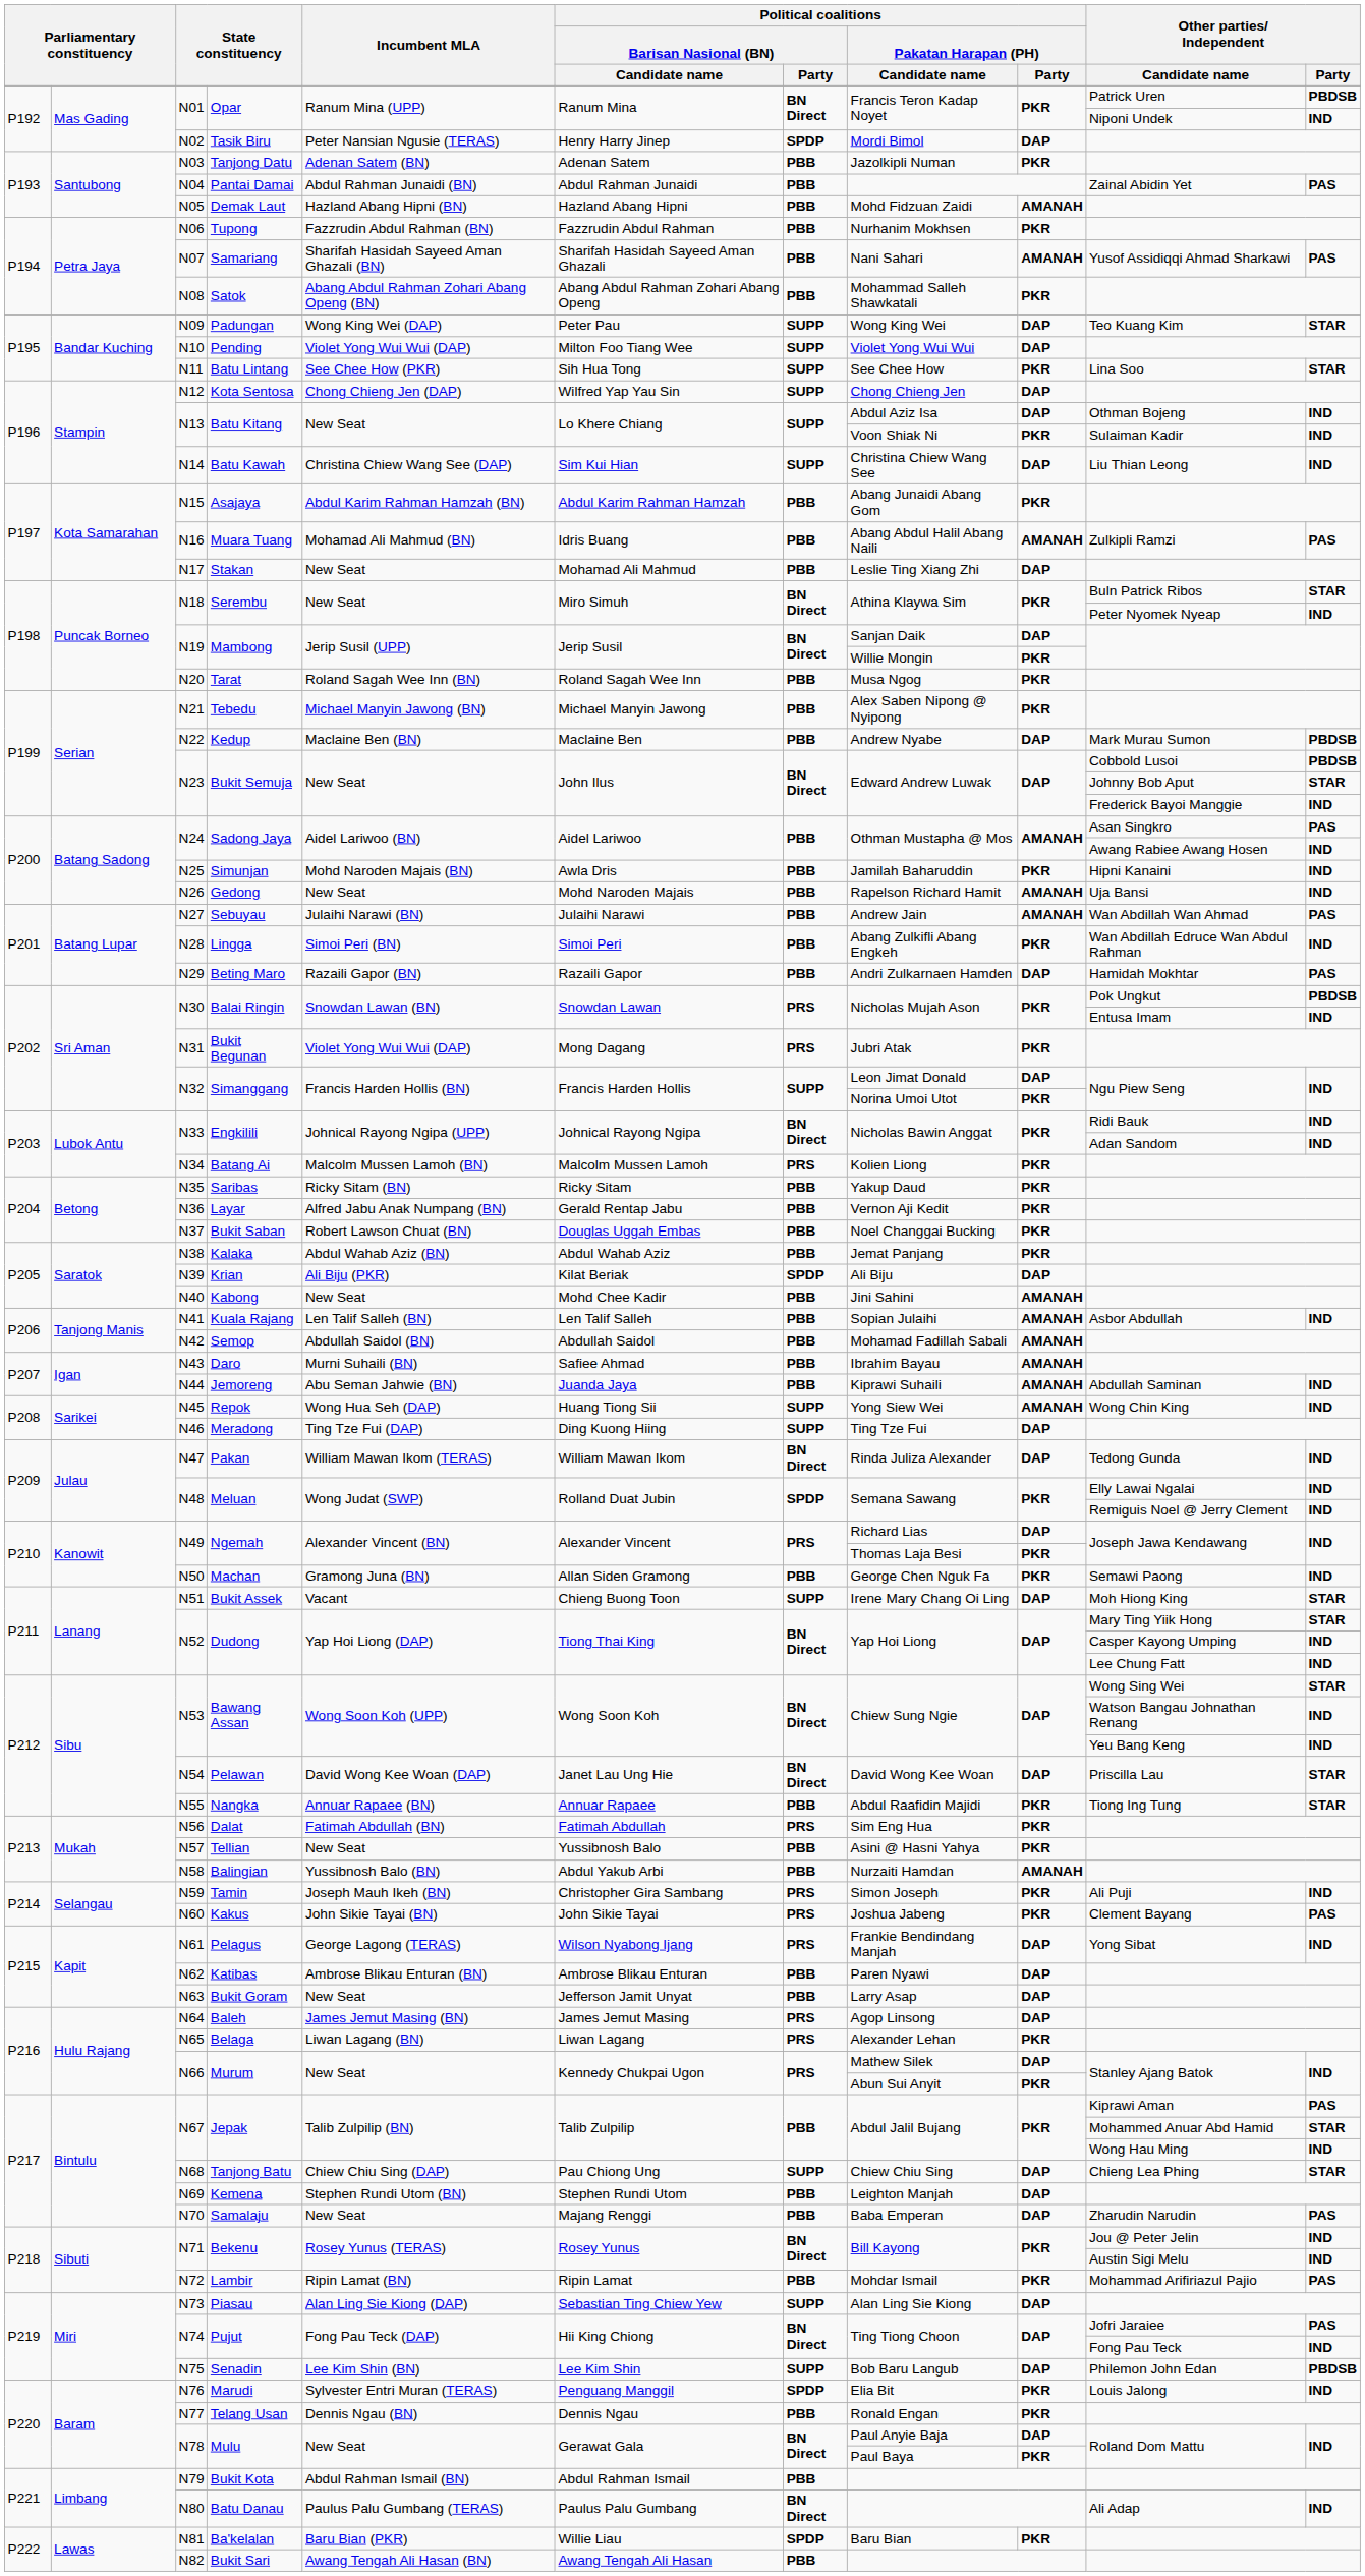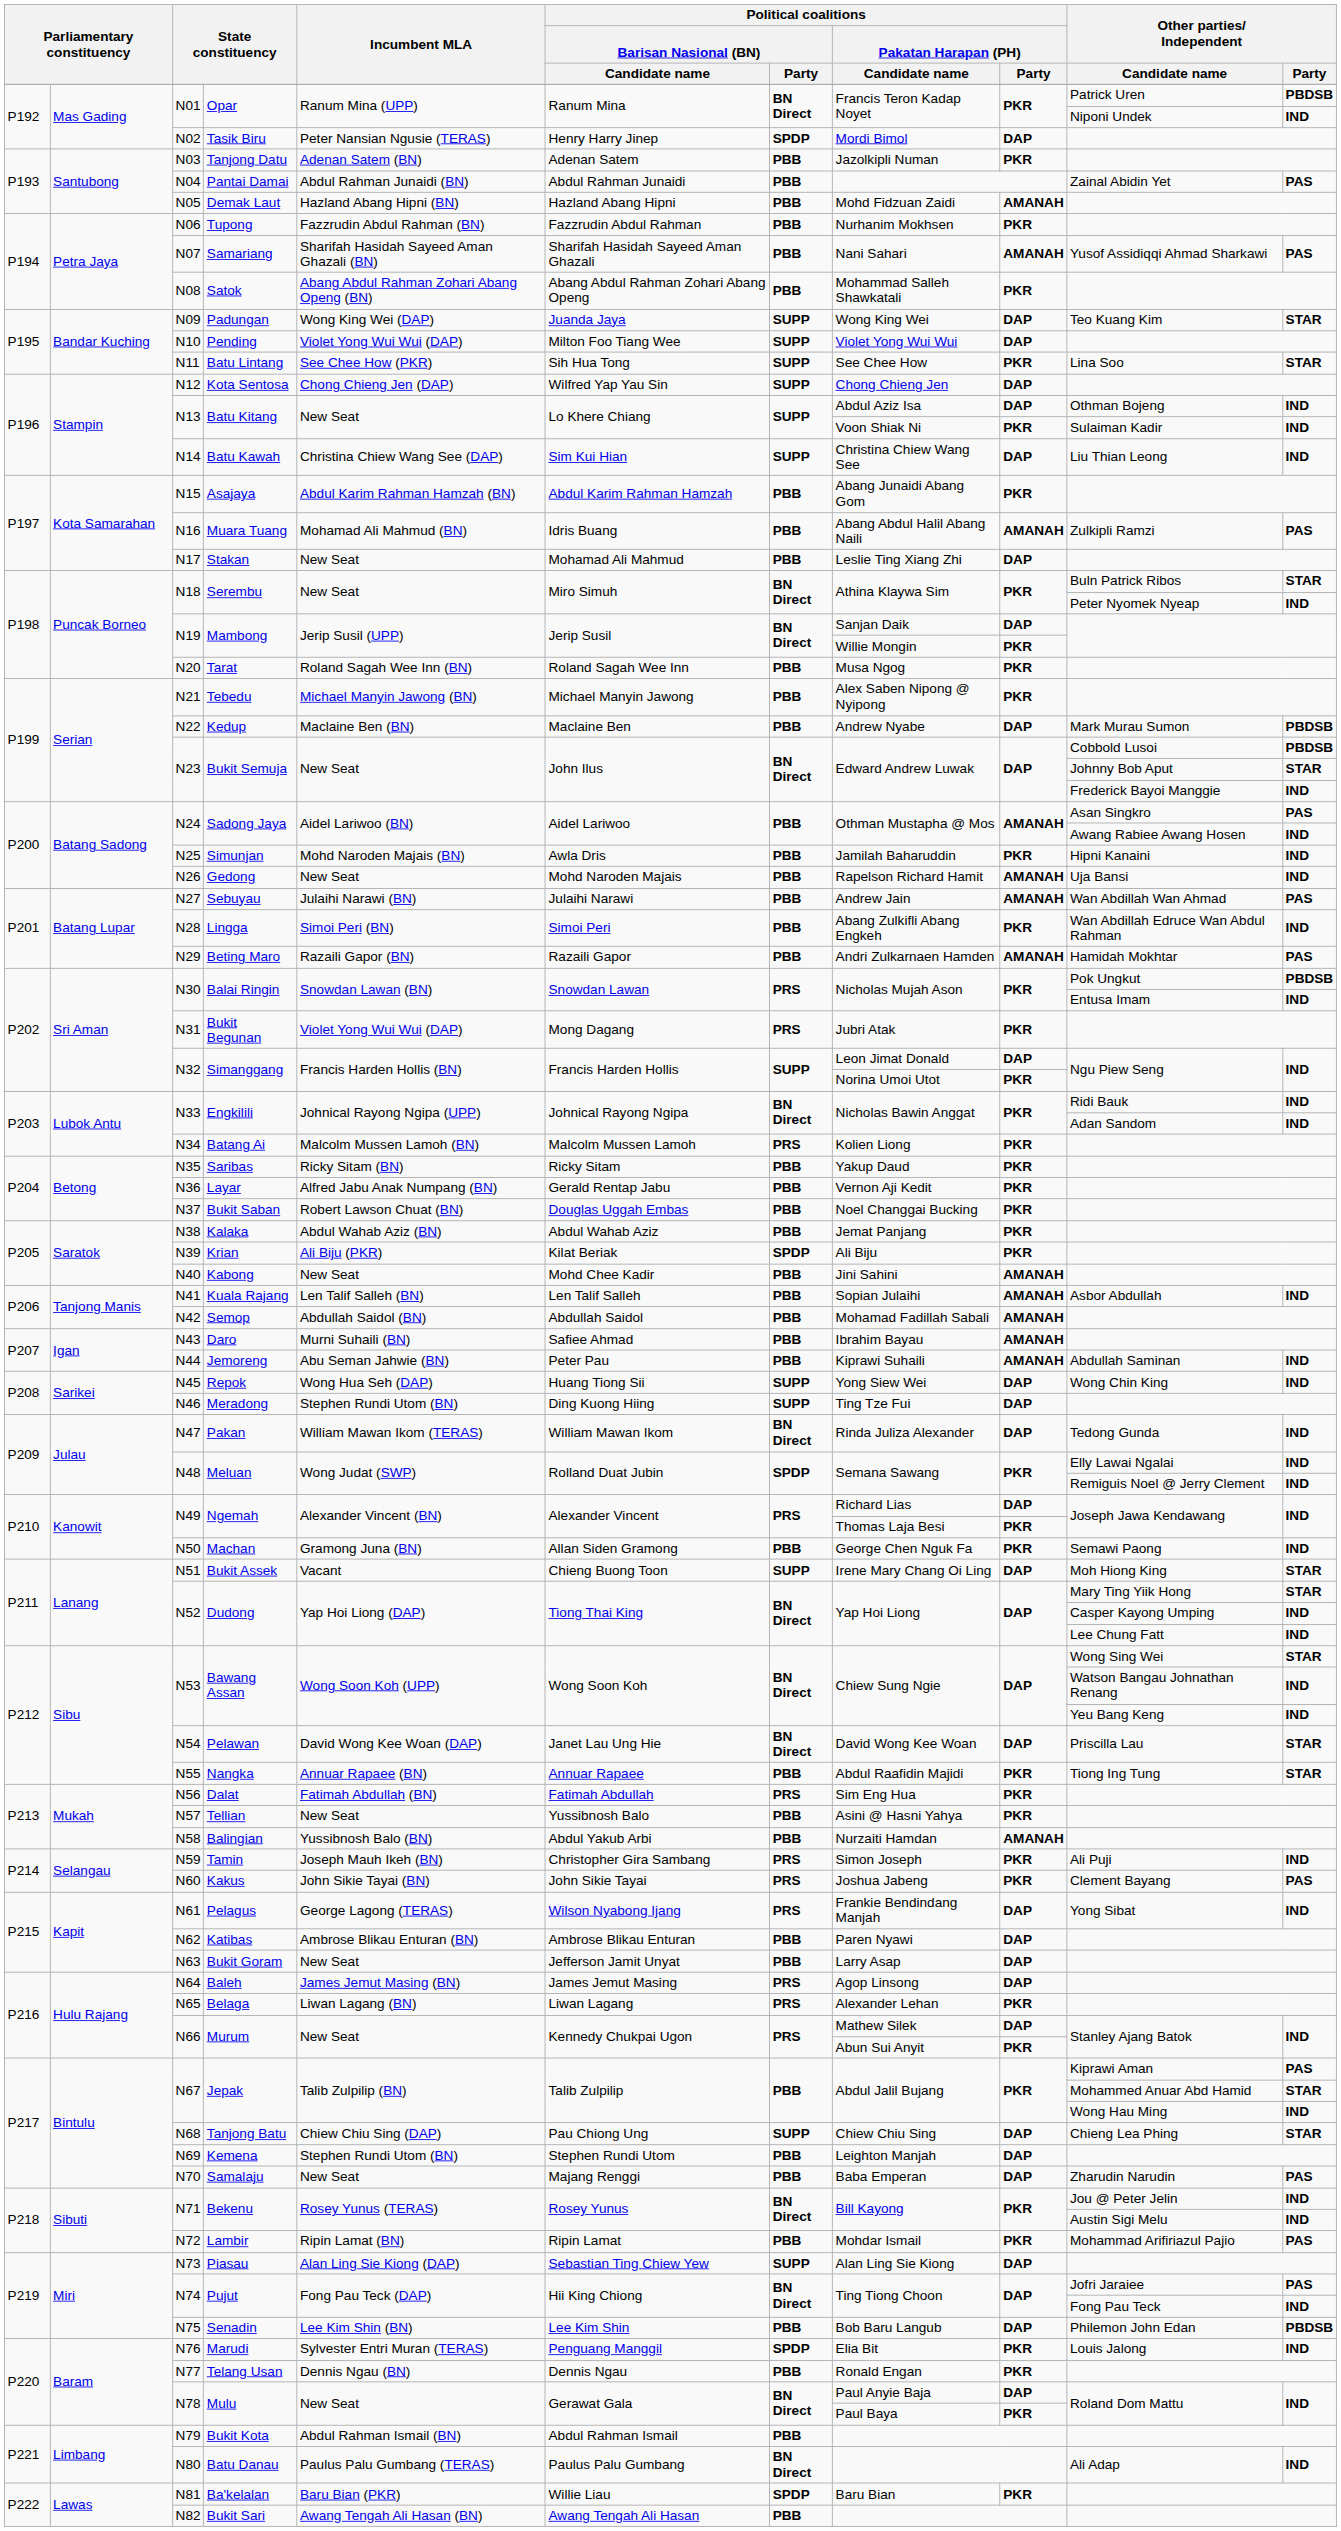N09 | column 6: Peter Pau -> Juanda Jaya
N29 | Political coalitions / Pakatan Harapan (PH) / Party: DAP -> AMANAH
N39 | Political coalitions / Pakatan Harapan (PH) / Party: DAP -> PKR
N44 | column 6: Juanda Jaya -> Peter Pau
N45 | Political coalitions / Pakatan Harapan (PH) / Party: AMANAH -> DAP
N46 | Incumbent MLA: Ting Tze Fui (DAP) -> Stephen Rundi Utom (BN)
N75 | Political coalitions / Barisan Nasional (BN) / Party: SUPP -> PBB
